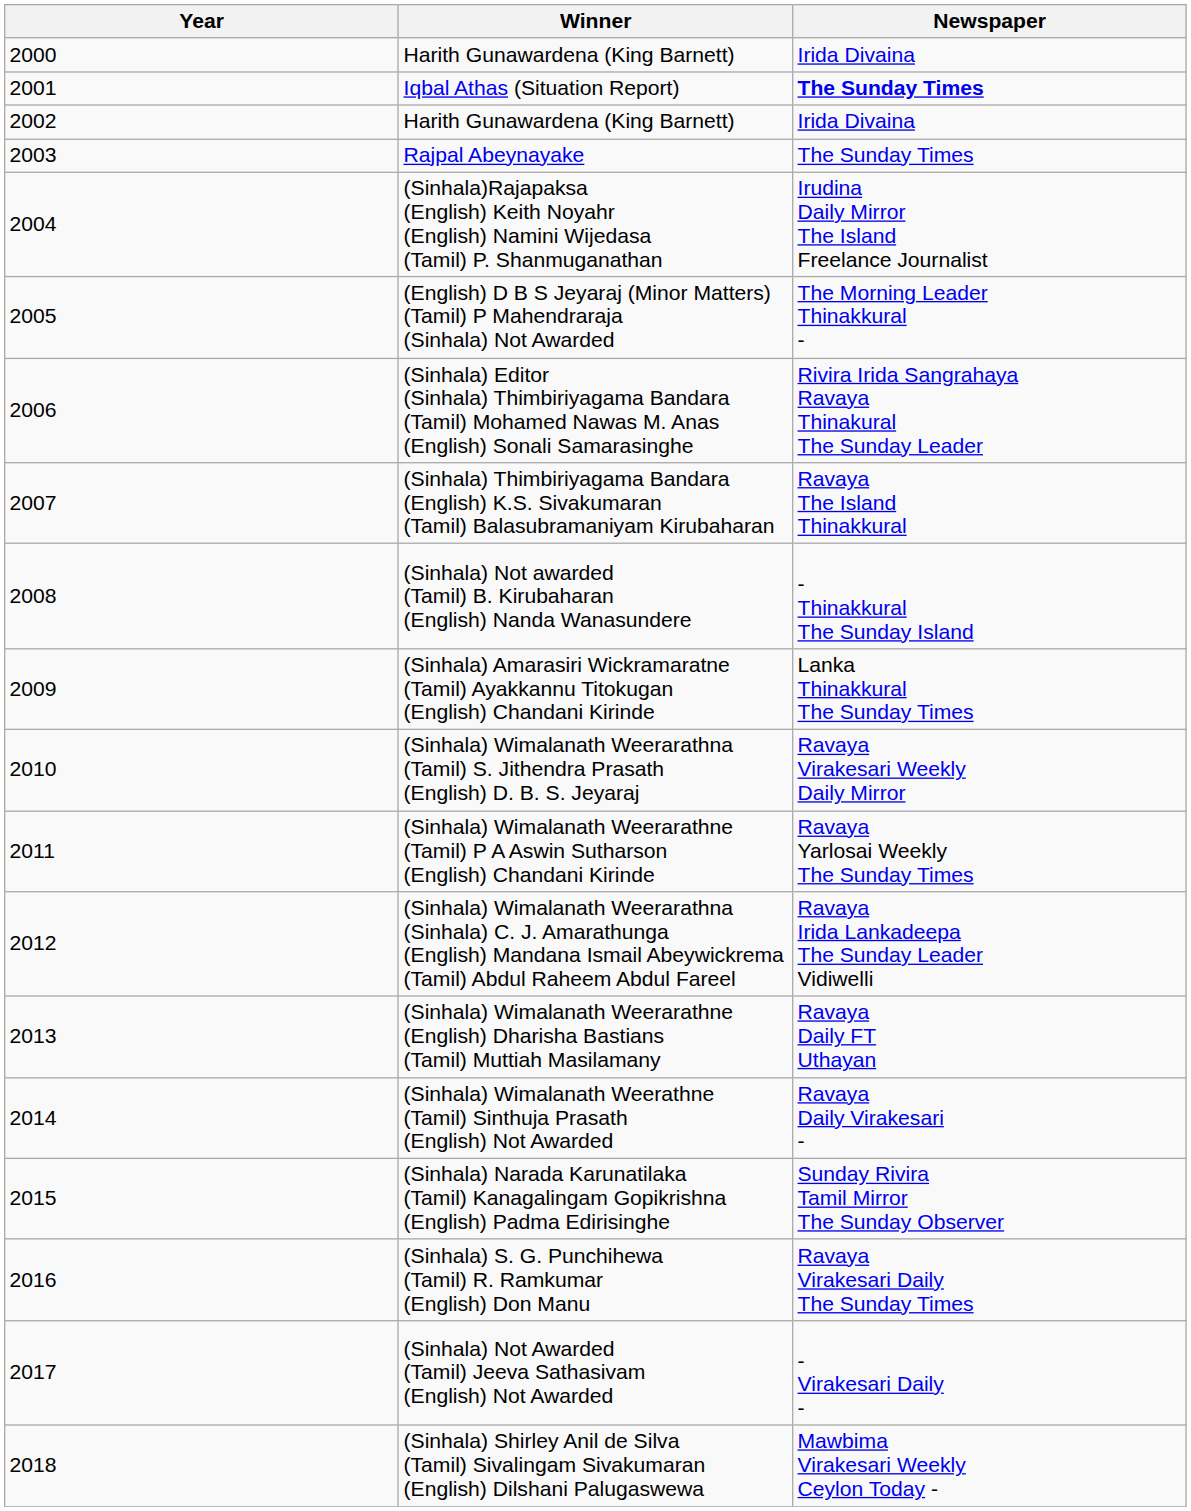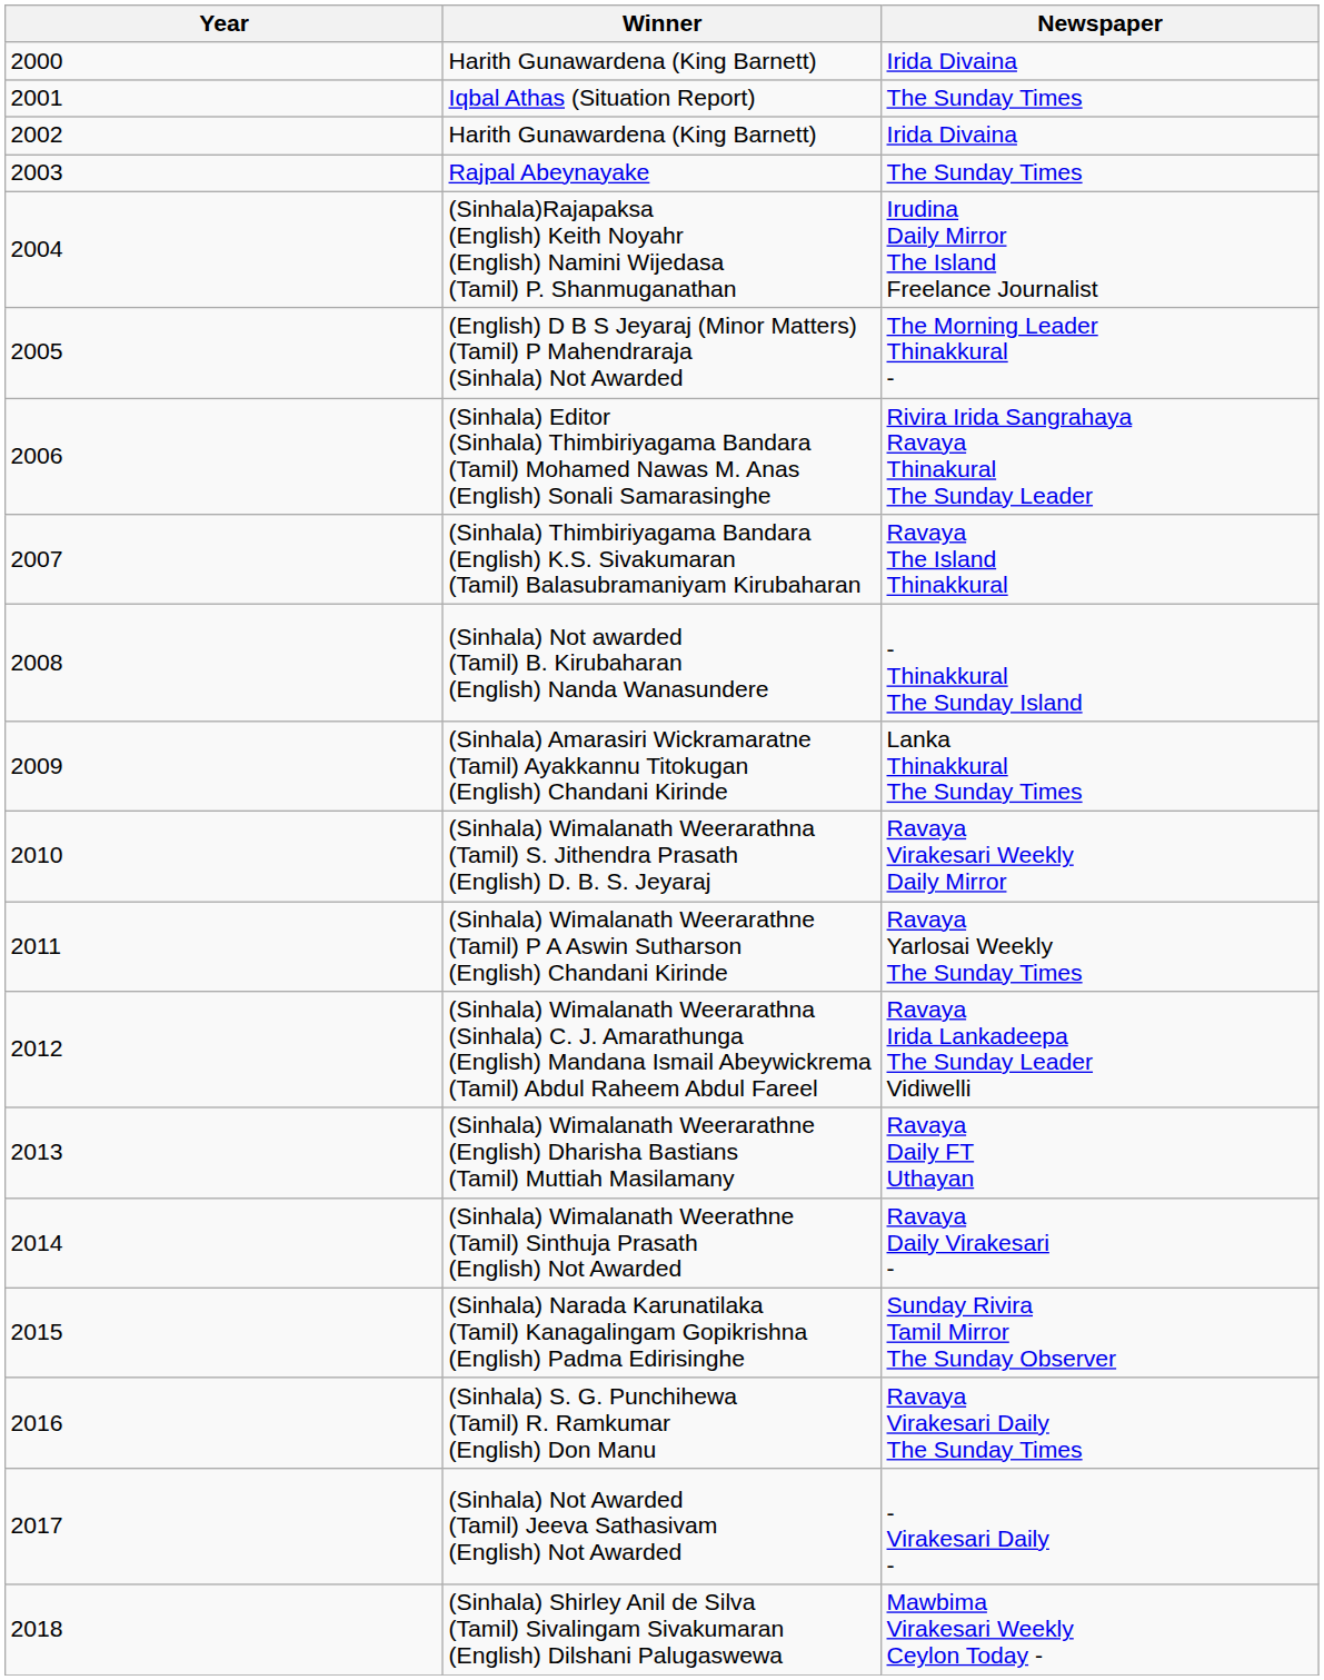Iqbal Athas (Situation Report) | Newspaper: bold -> normal
